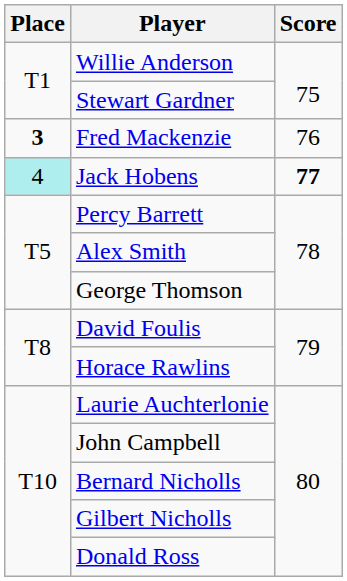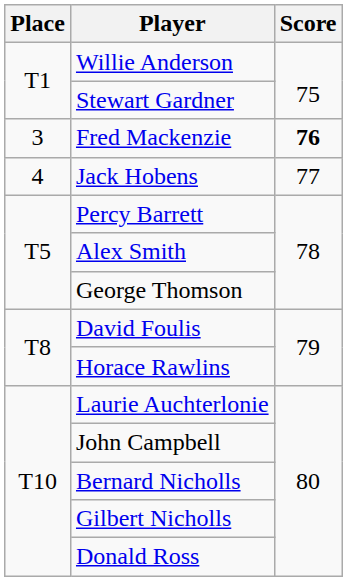Fred Mackenzie | Place: bold -> normal
Fred Mackenzie | Score: normal -> bold
Jack Hobens | Place: paleturquoise background -> no background
Jack Hobens | Score: bold -> normal
